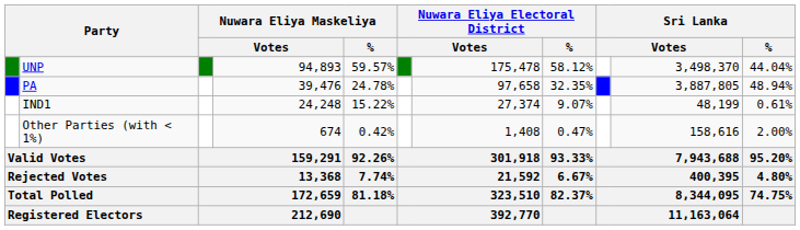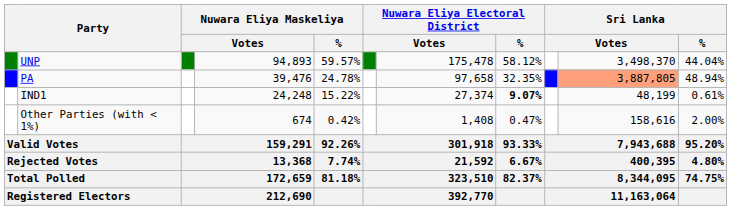PA | column 10: no background -> lightsalmon background
IND1 | Nuwara Eliya Electoral District / %: normal -> bold
